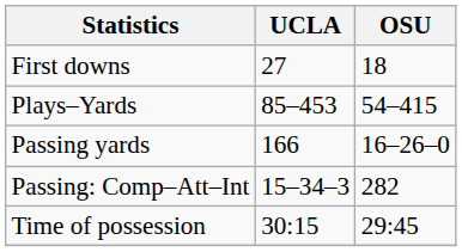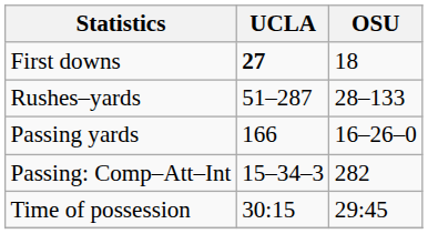First downs | UCLA: normal -> bold
- row: Plays–Yards | 85–453 | 54–415
+ row: Rushes–yards | 51–287 | 28–133
